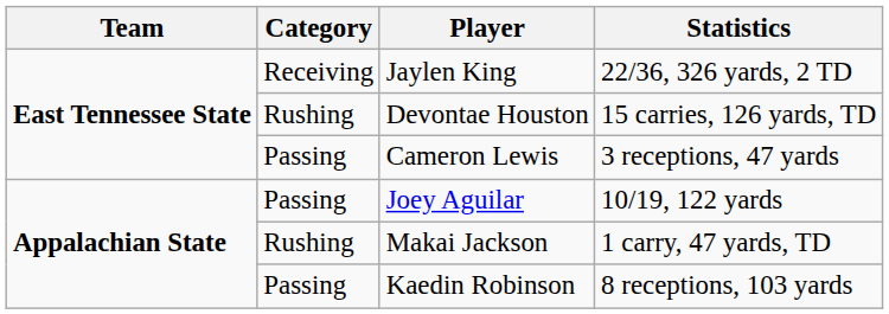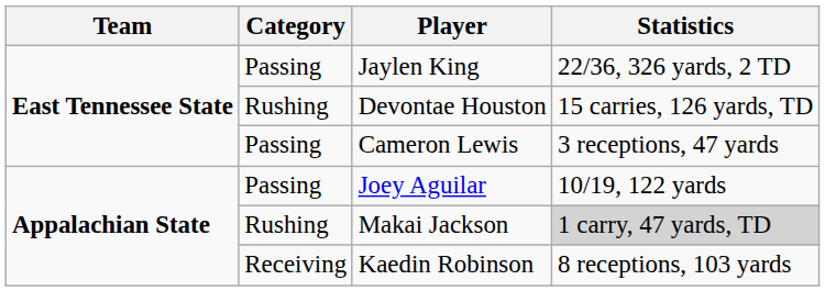Jaylen King | Category: Receiving -> Passing
Makai Jackson | Statistics: no background -> lightgrey background
Kaedin Robinson | Category: Passing -> Receiving
